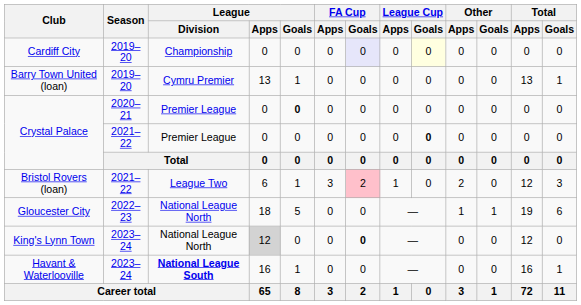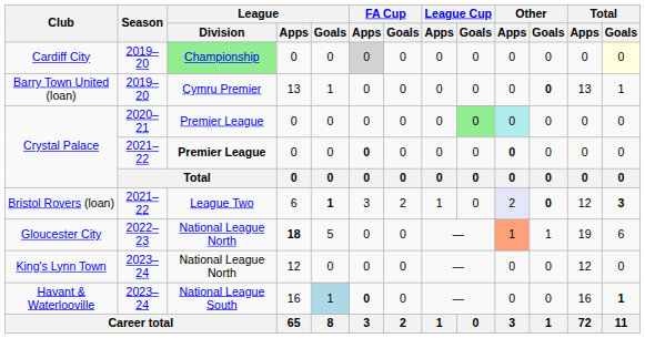Cardiff City | League / Division: no background -> lightgreen background
Cardiff City | FA Cup / Apps: no background -> lightgrey background
Cardiff City | FA Cup / Goals: lavender background -> no background
Cardiff City | League Cup / Goals: lightyellow background -> no background
Cardiff City | Total / Goals: no background -> lightyellow background
Barry Town United (loan) | Other / Goals: normal -> bold
Crystal Palace / 2020–21 | League / Goals: bold -> normal
Crystal Palace / 2020–21 | League Cup / Goals: no background -> lightgreen background
Crystal Palace / 2020–21 | Other / Apps: no background -> paleturquoise background
Crystal Palace / 2021–22 | League / Division: normal -> bold
Crystal Palace / 2021–22 | FA Cup / Apps: normal -> bold
Crystal Palace / 2021–22 | League Cup / Goals: bold -> normal
Crystal Palace / 2021–22 | Other / Apps: normal -> bold
Bristol Rovers (loan) | League / Goals: normal -> bold
Bristol Rovers (loan) | FA Cup / Goals: pink background -> no background
Bristol Rovers (loan) | Other / Apps: no background -> lavender background
Bristol Rovers (loan) | Other / Goals: normal -> bold
Bristol Rovers (loan) | Total / Goals: normal -> bold
Gloucester City | League / Apps: normal -> bold
Gloucester City | Other / Apps: no background -> lightsalmon background
King's Lynn Town | League / Apps: lightgrey background -> no background
King's Lynn Town | FA Cup / Goals: bold -> normal
Havant & Waterlooville | League / Division: bold -> normal
Havant & Waterlooville | League / Goals: no background -> lightblue background
Havant & Waterlooville | FA Cup / Apps: normal -> bold
Havant & Waterlooville | Total / Goals: normal -> bold
